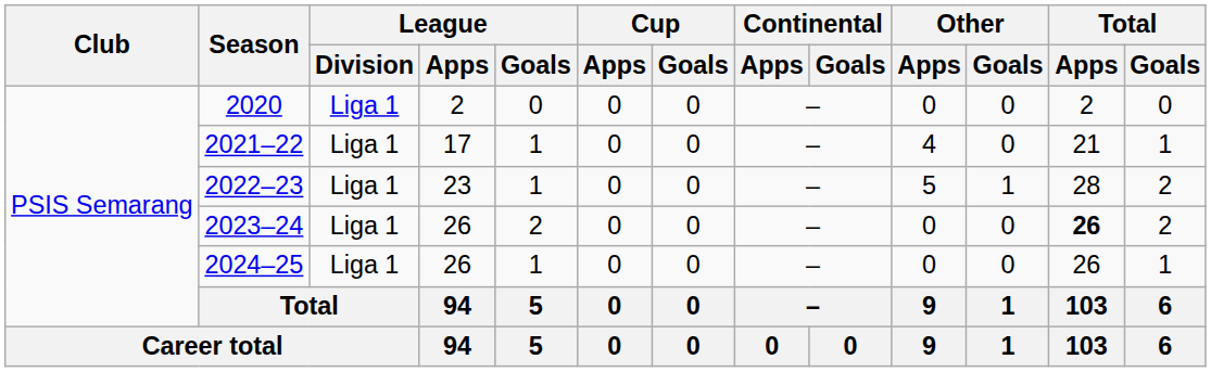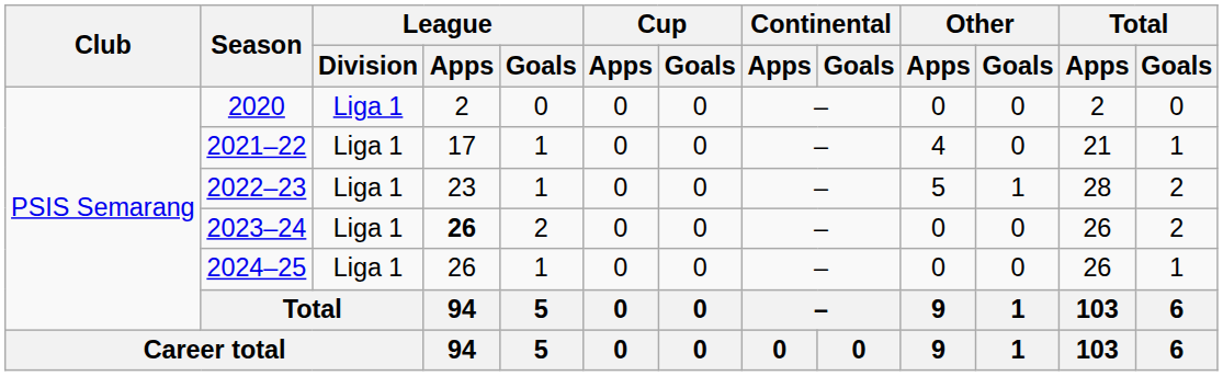2023–24 | League / Apps: normal -> bold
2023–24 | Total / Apps: bold -> normal
